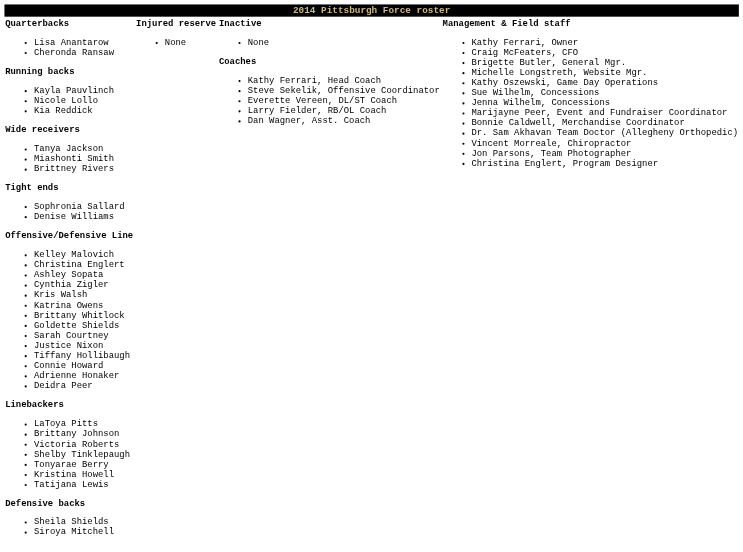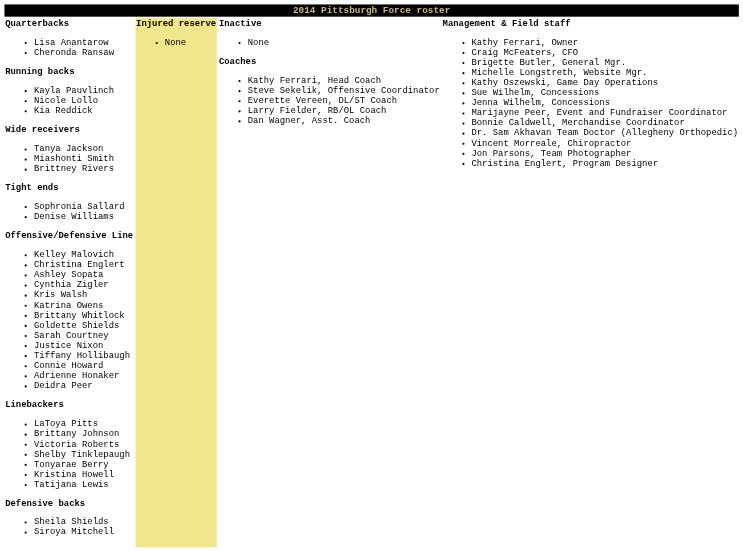row 2 | column 2: no background -> khaki background
